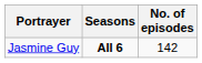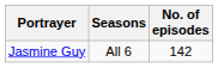row 2 | Seasons: bold -> normal
